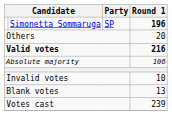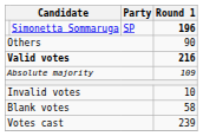Others | Round 1: 20 -> 90
Absolute majority | Round 1: 106 -> 109
Blank votes | Round 1: 13 -> 58
